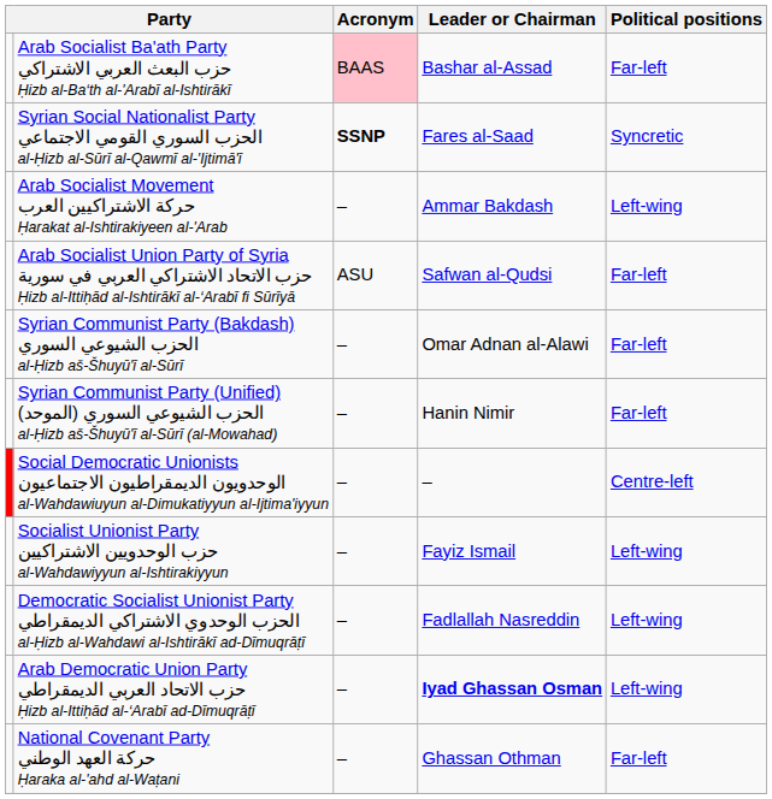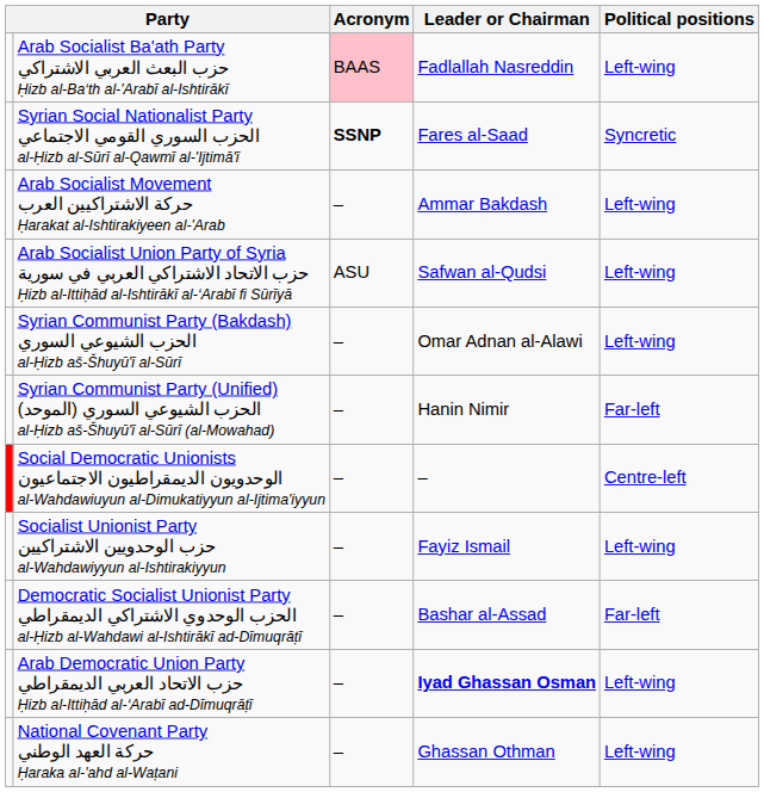row 2 | Leader or Chairman: Bashar al-Assad -> Fadlallah Nasreddin
row 2 | Political positions: Far-left -> Left-wing
row 5 | Political positions: Far-left -> Left-wing
row 6 | Political positions: Far-left -> Left-wing
row 10 | Leader or Chairman: Fadlallah Nasreddin -> Bashar al-Assad
row 10 | Political positions: Left-wing -> Far-left
row 12 | Political positions: Far-left -> Left-wing
